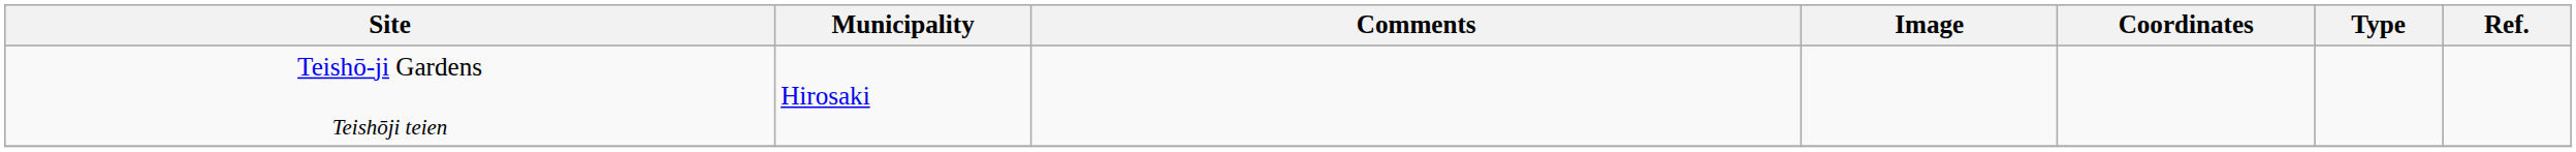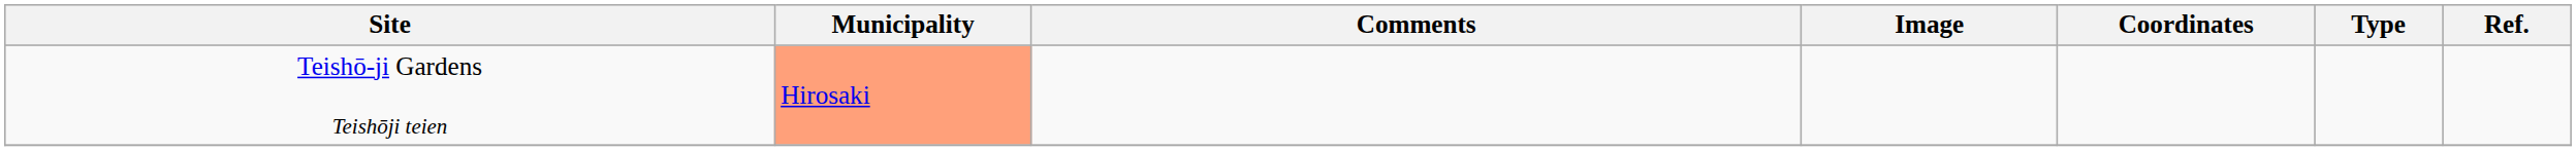Teishō-ji Gardens Teishōji teien | Municipality: no background -> lightsalmon background
